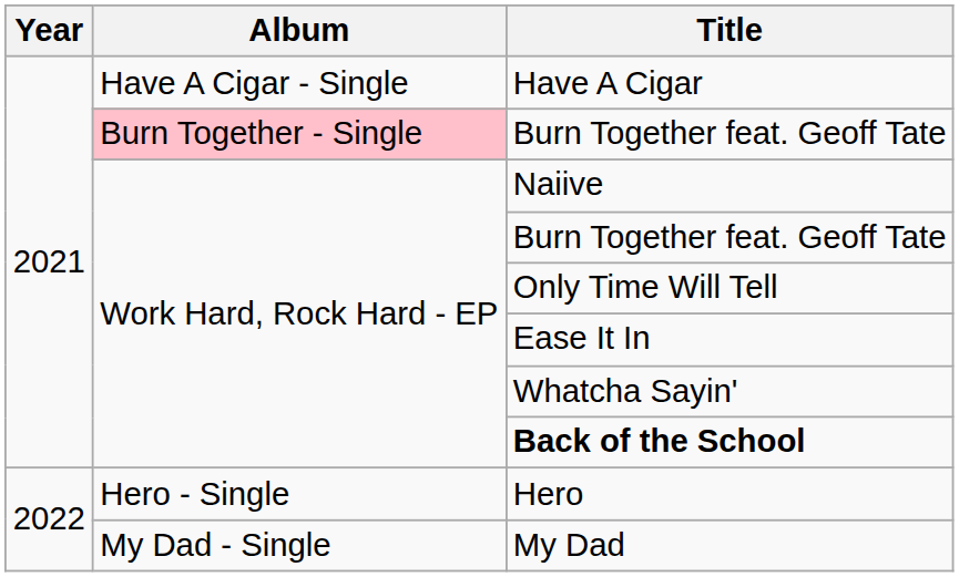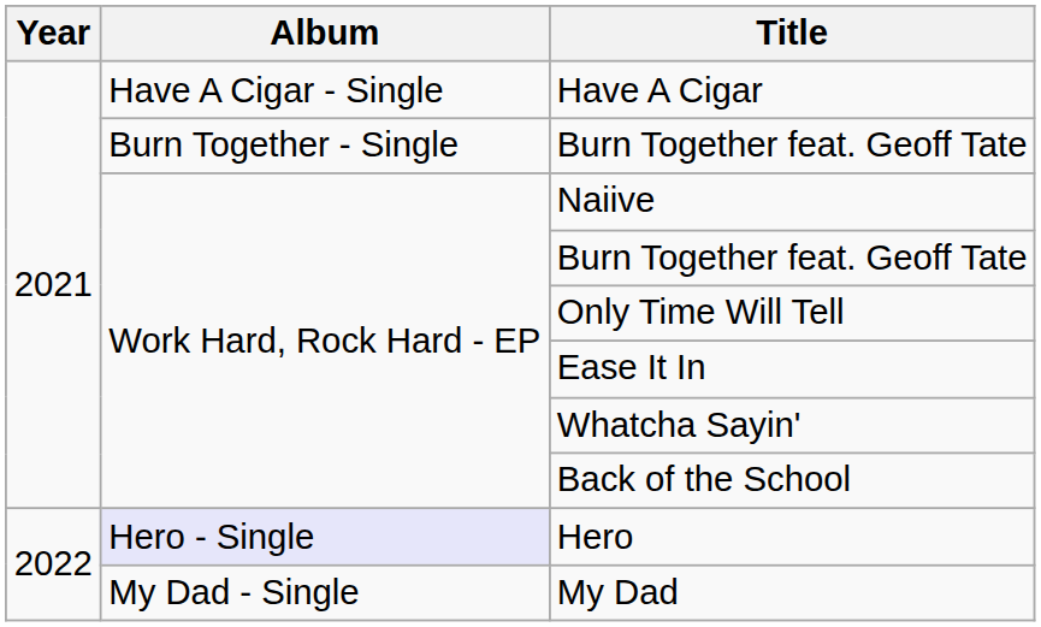Burn Together - Single / Burn Together feat. Geoff Tate | Album: pink background -> no background
Back of the School | Title: bold -> normal
Hero | Album: no background -> lavender background
